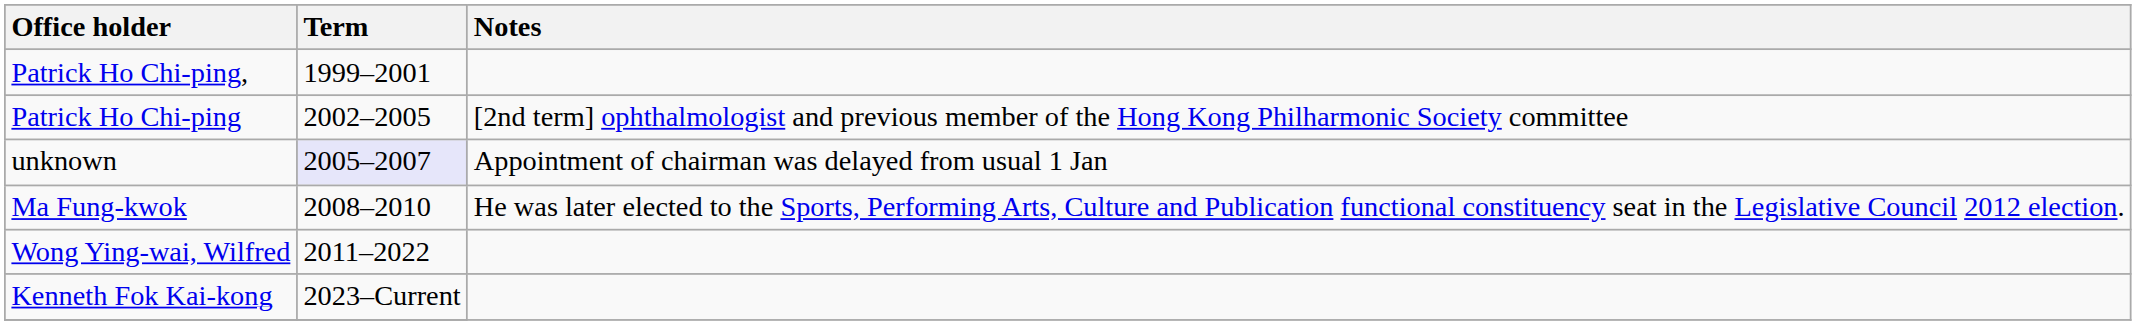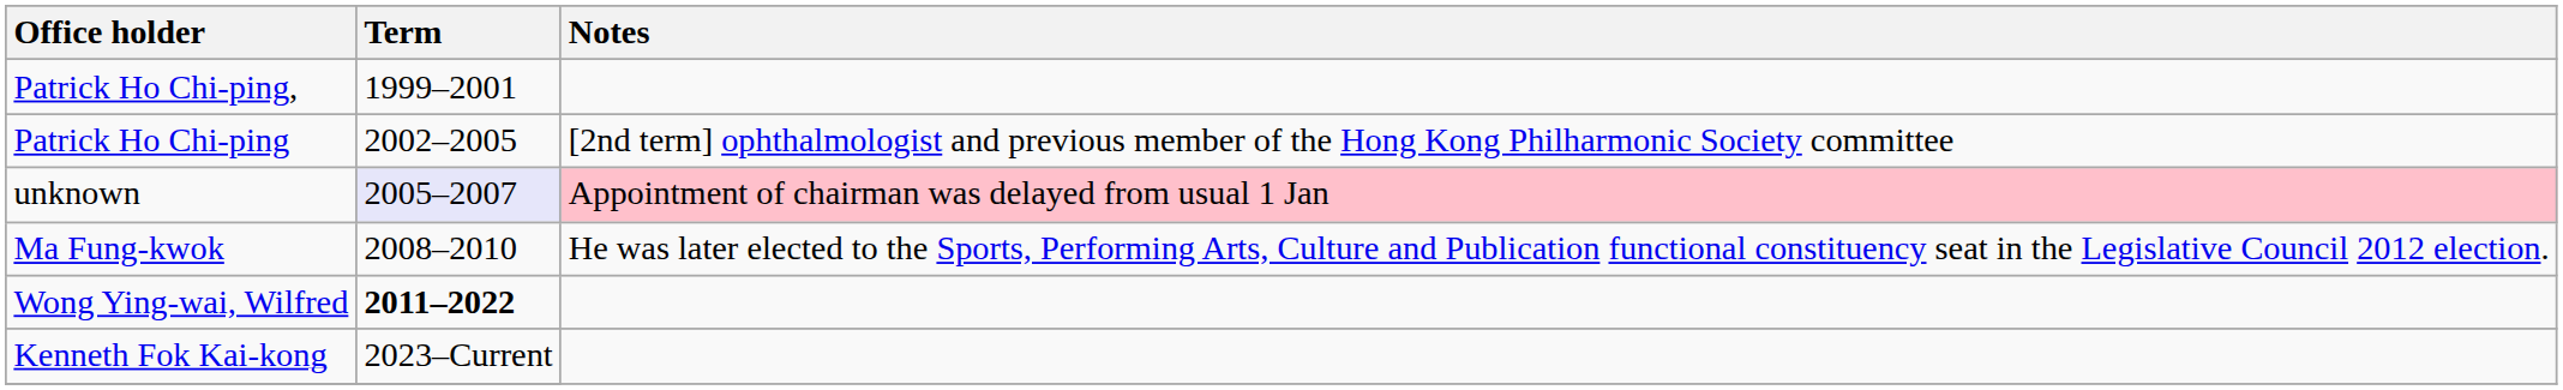unknown | Notes: no background -> pink background
Wong Ying-wai, Wilfred | Term: normal -> bold
